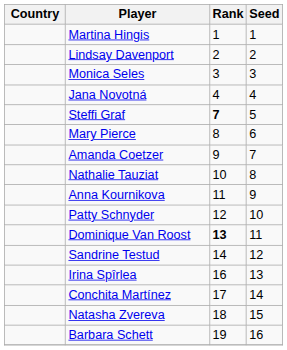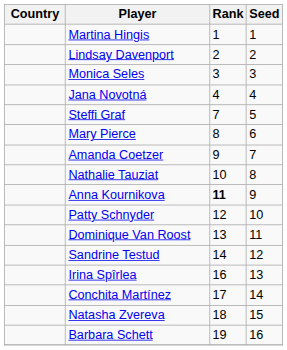Steffi Graf | Rank: bold -> normal
Anna Kournikova | Rank: normal -> bold
Dominique Van Roost | Rank: bold -> normal
